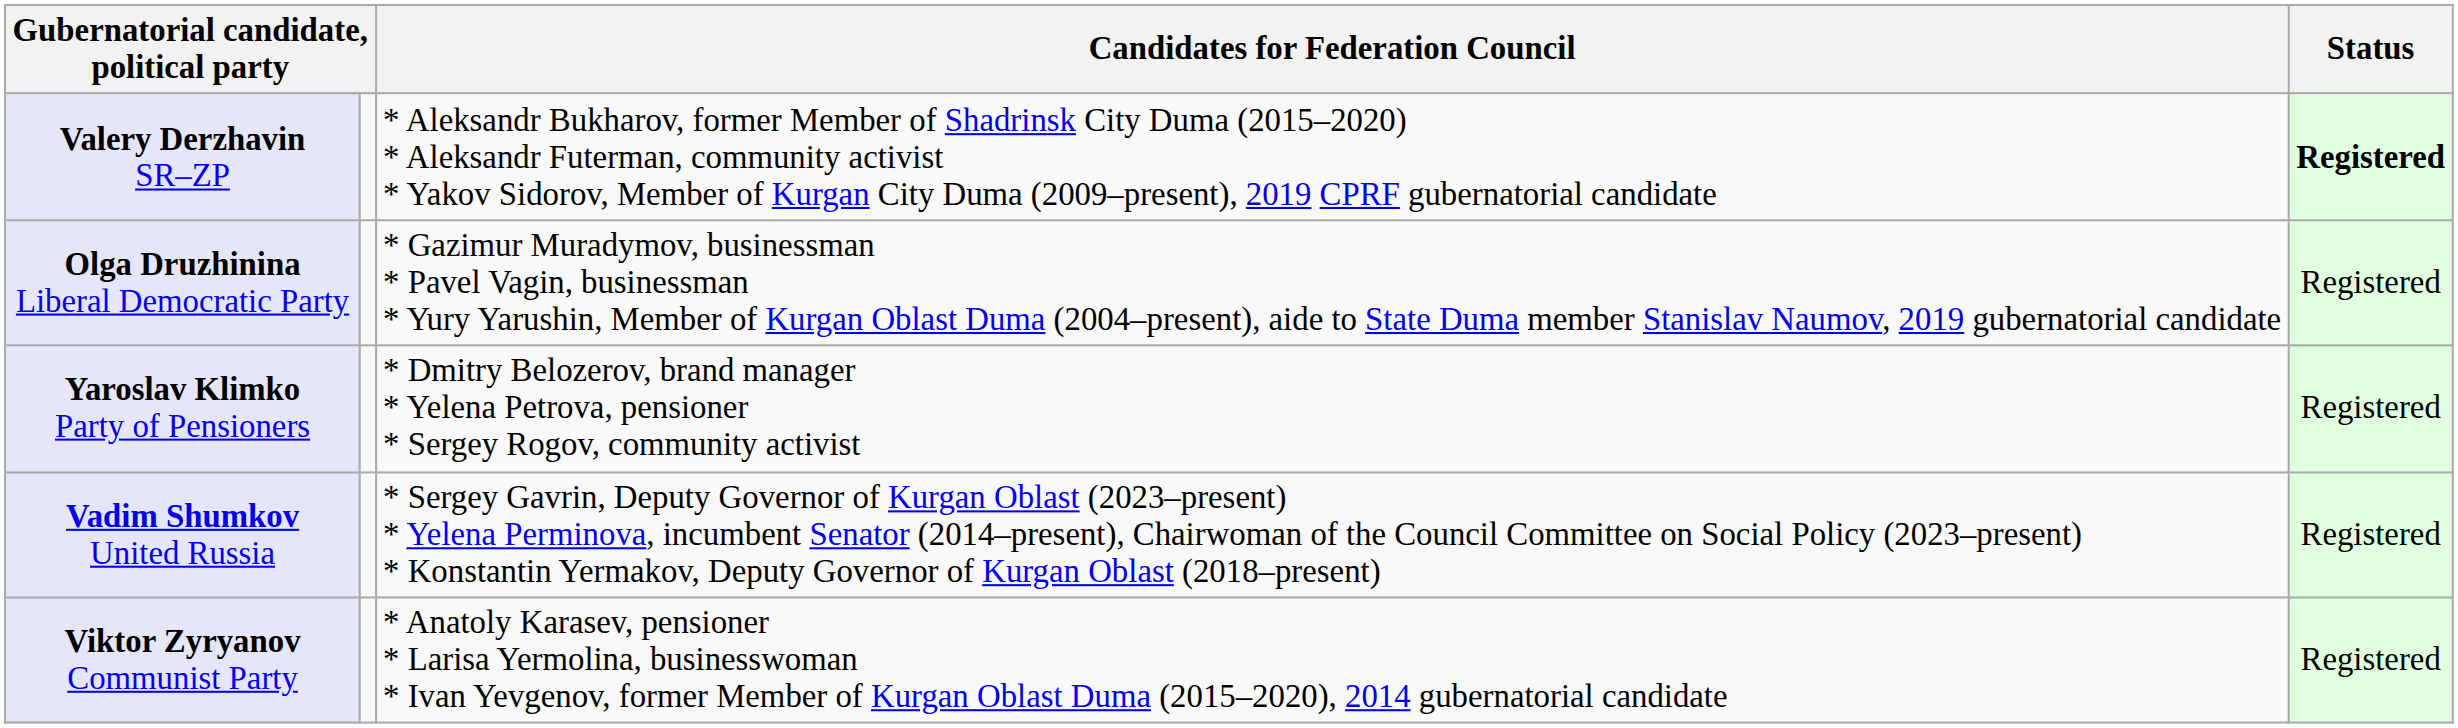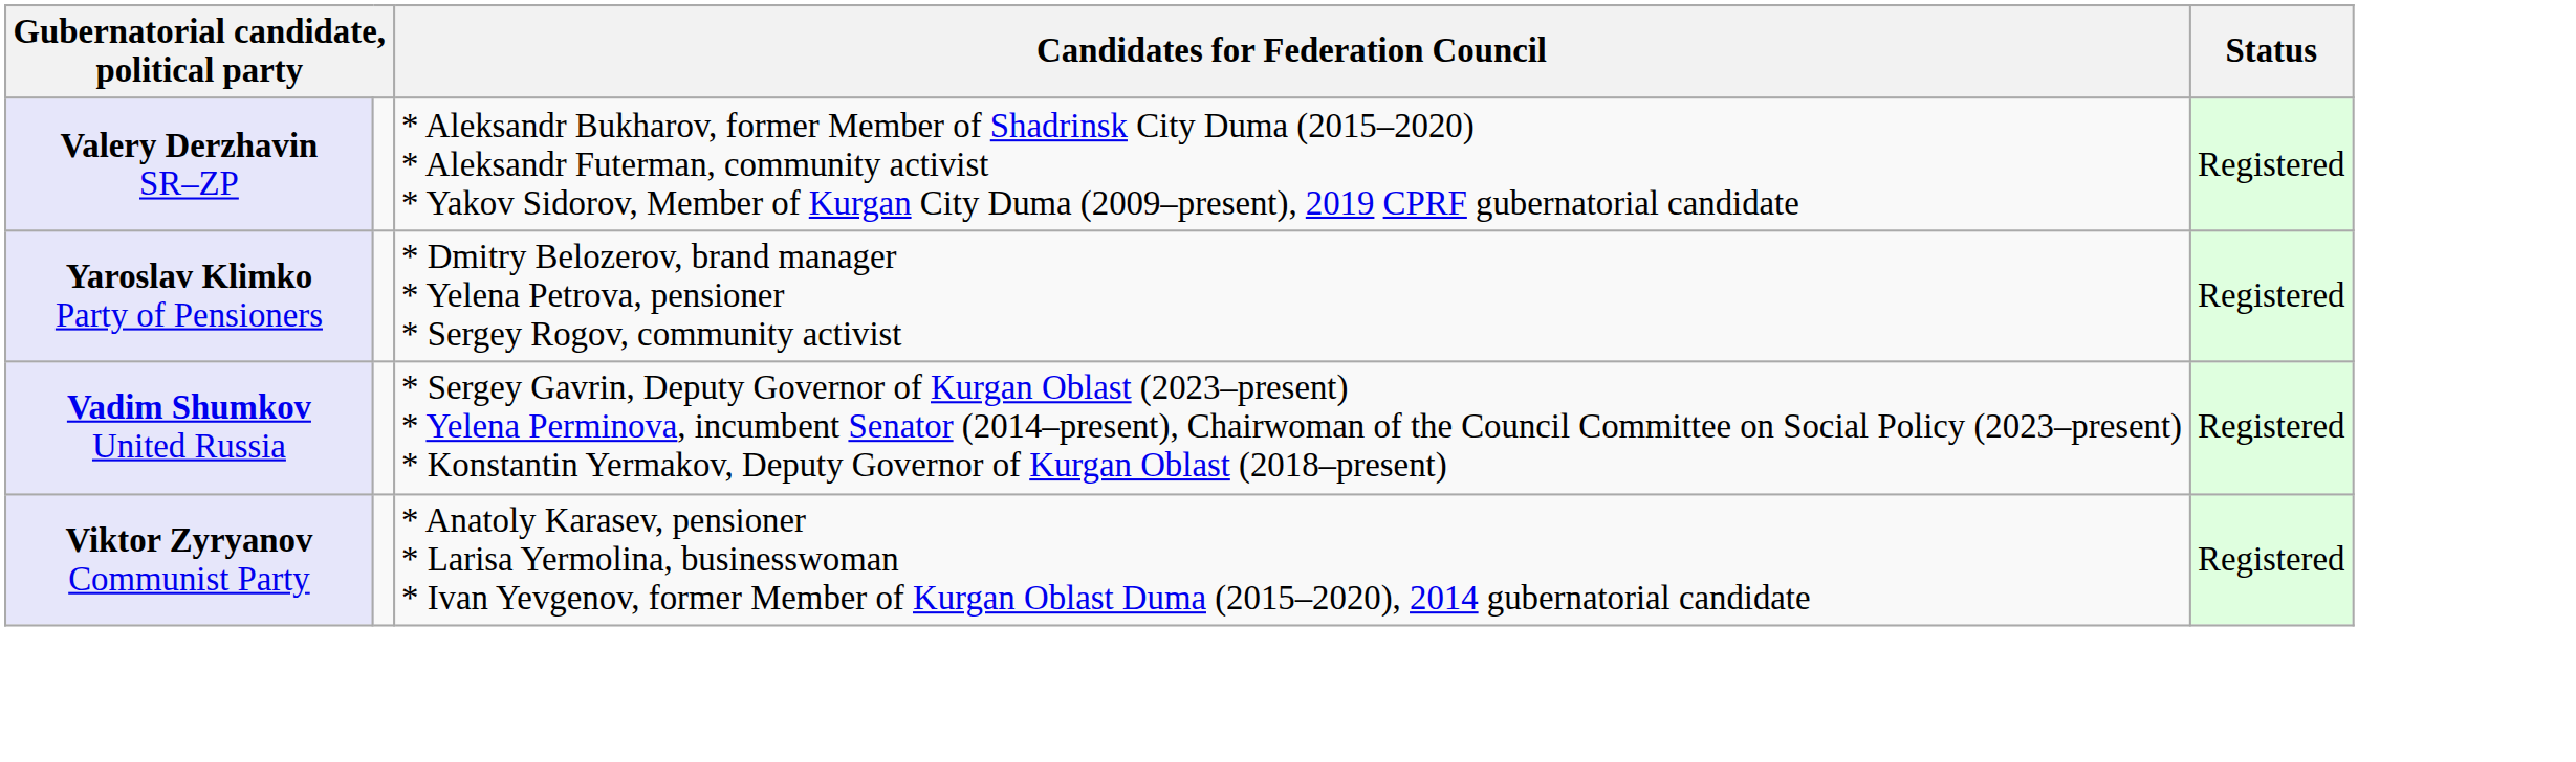Valery Derzhavin SR–ZP | Status: bold -> normal
- row: Olga Druzhinina Liberal Democratic Party | * Gazimur Muradymov, businessman * Pavel Vagin, businessman * Yury Yarushin, Member of Kurgan Oblast Duma (2004–present), aide to State Duma member Stanislav Naumov, 2019 gubernatorial candidate | Registered
